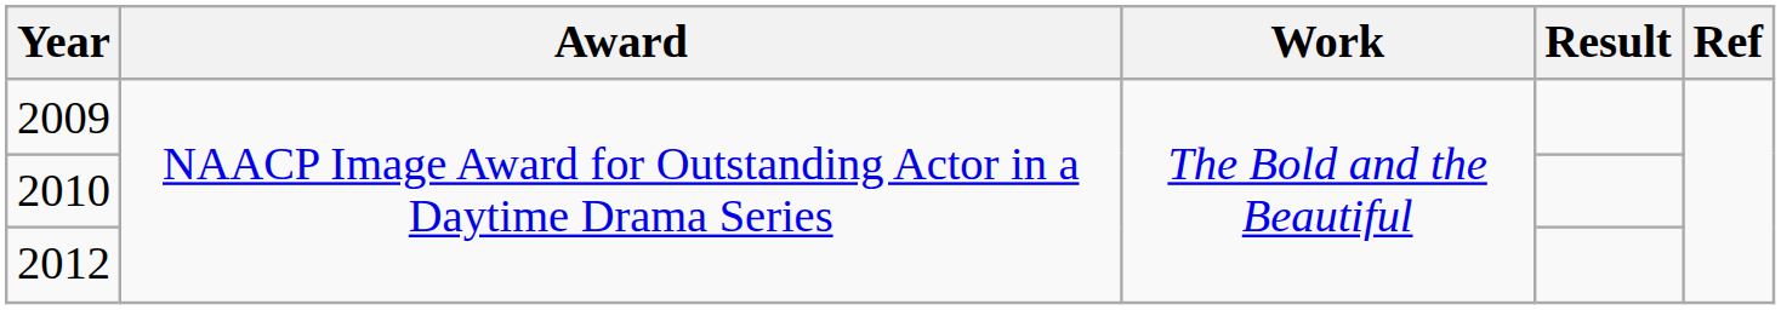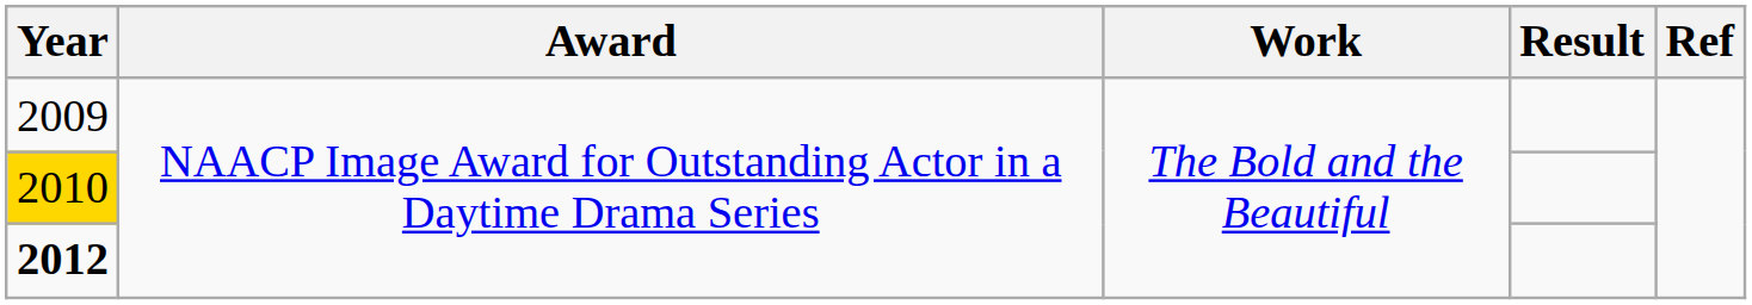2010 | Year: no background -> gold background
2012 | Year: normal -> bold
